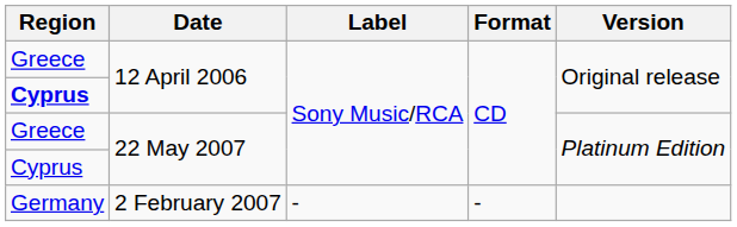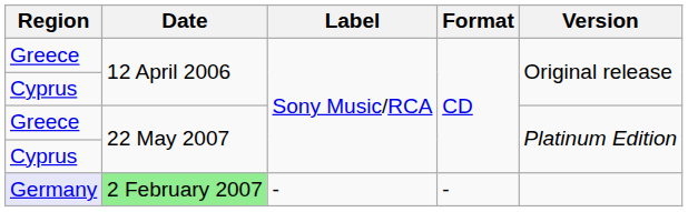Cyprus / 12 April 2006 | Region: bold -> normal
Germany | Region: no background -> lavender background
Germany | Date: no background -> lightgreen background
